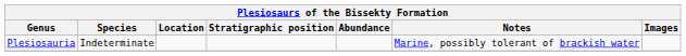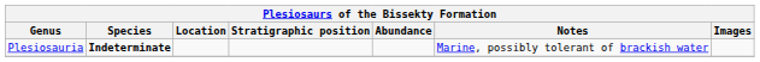Plesiosauria | Species: normal -> bold
